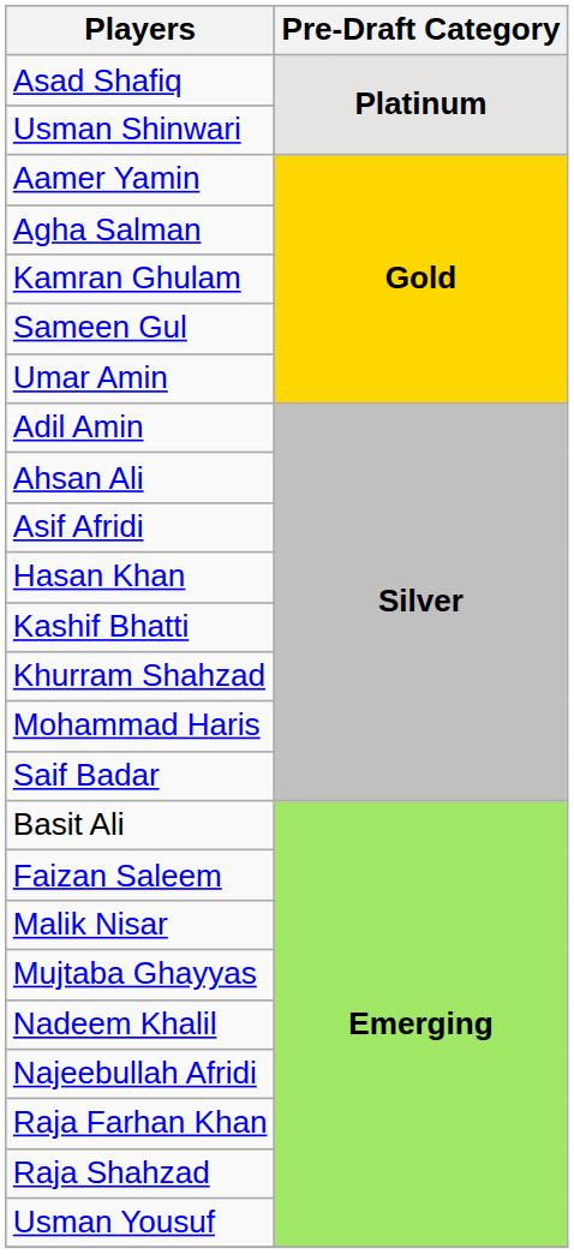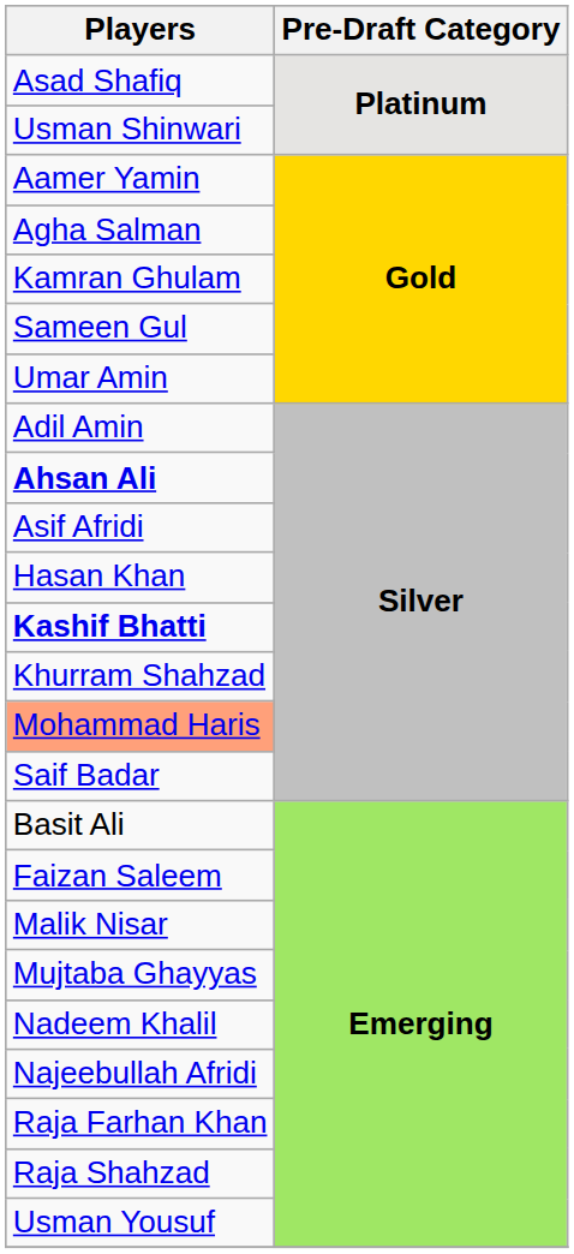Ahsan Ali | Players: normal -> bold
Kashif Bhatti | Players: normal -> bold
Mohammad Haris | Players: no background -> lightsalmon background
